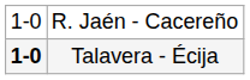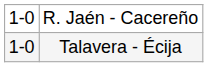Talavera - Écija | column 1: bold -> normal
